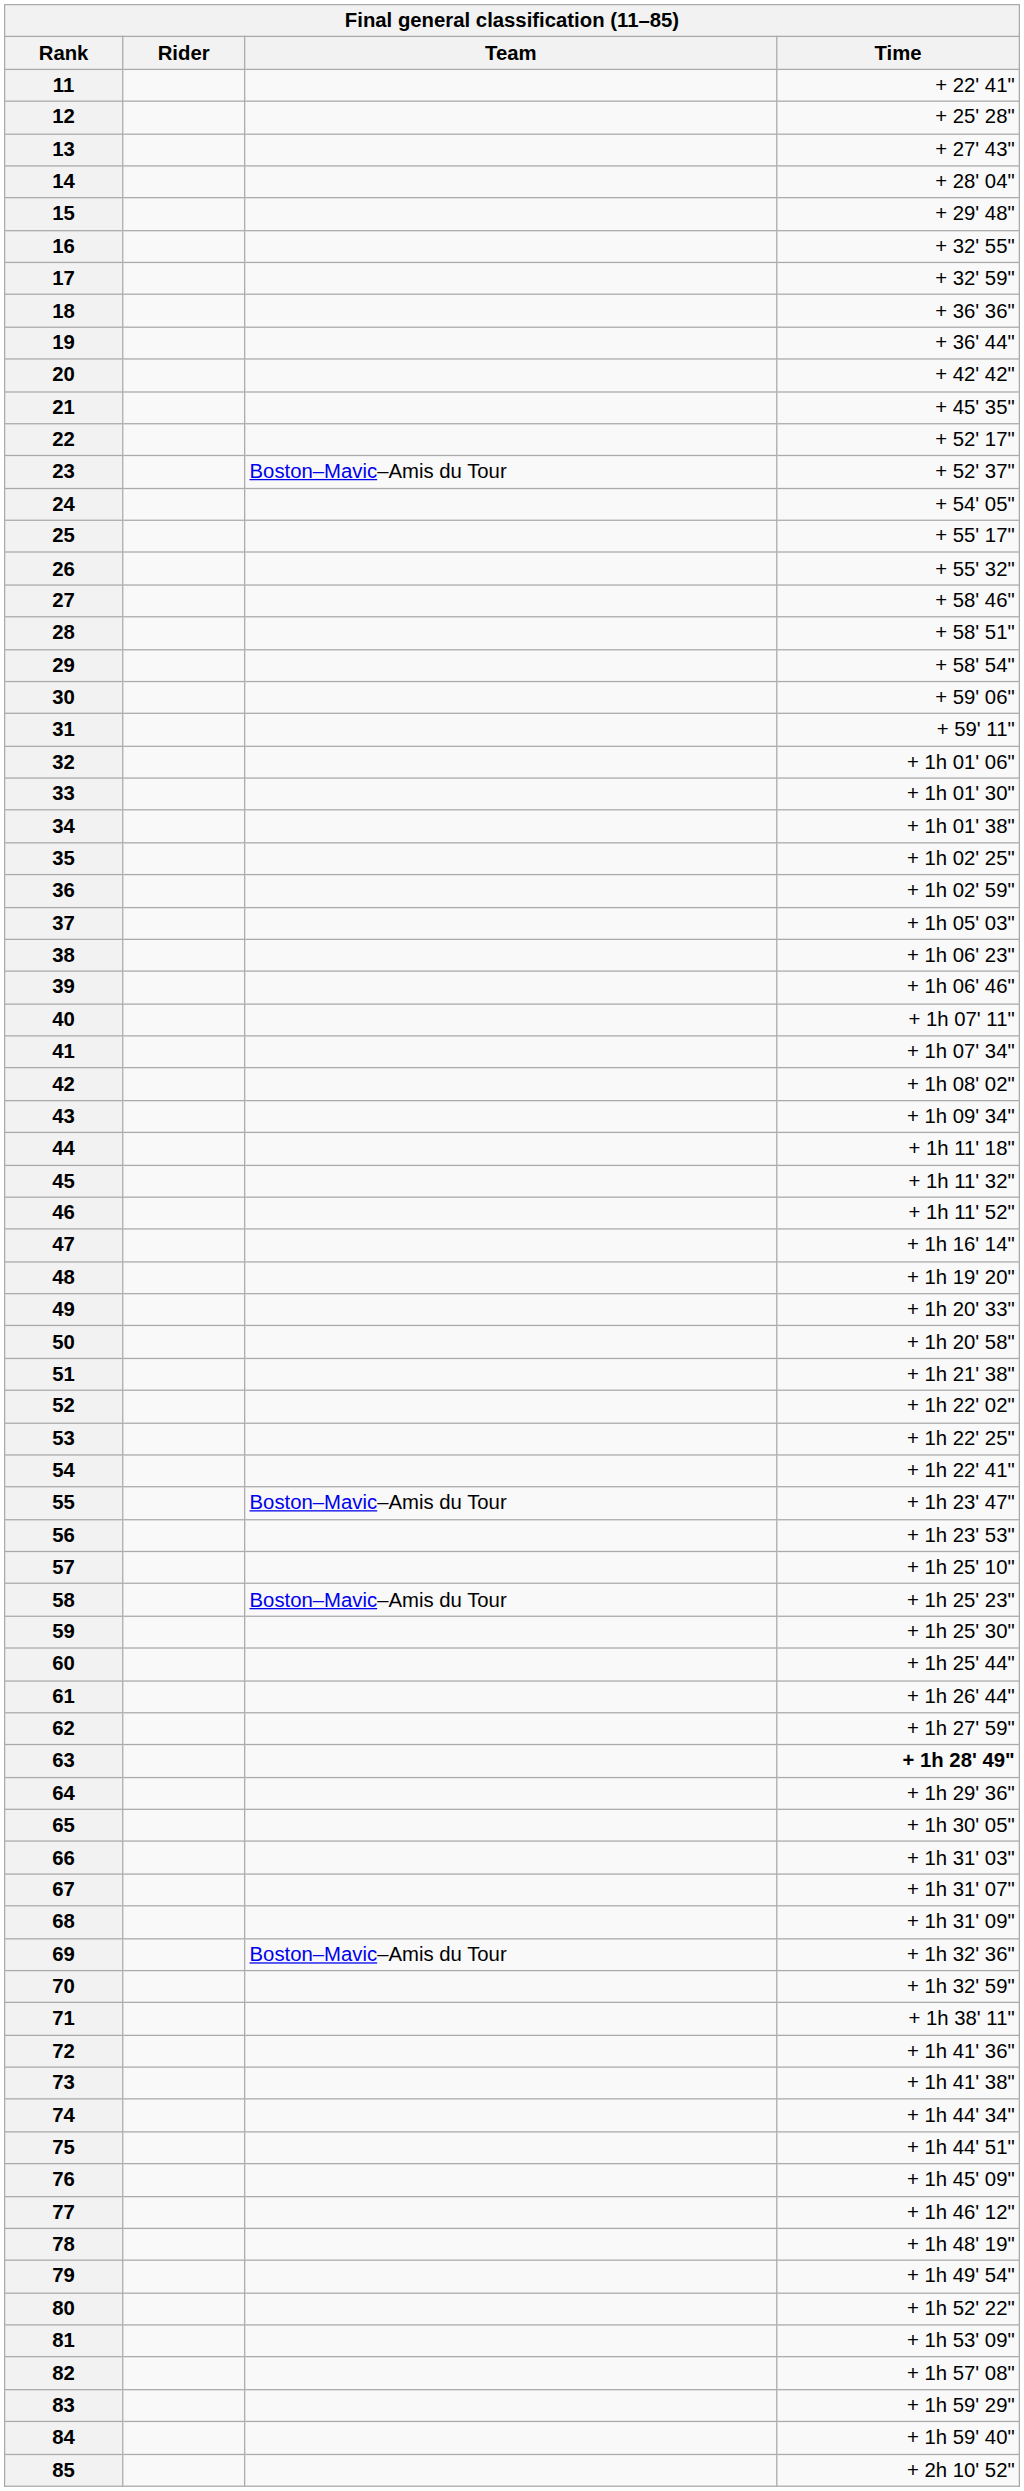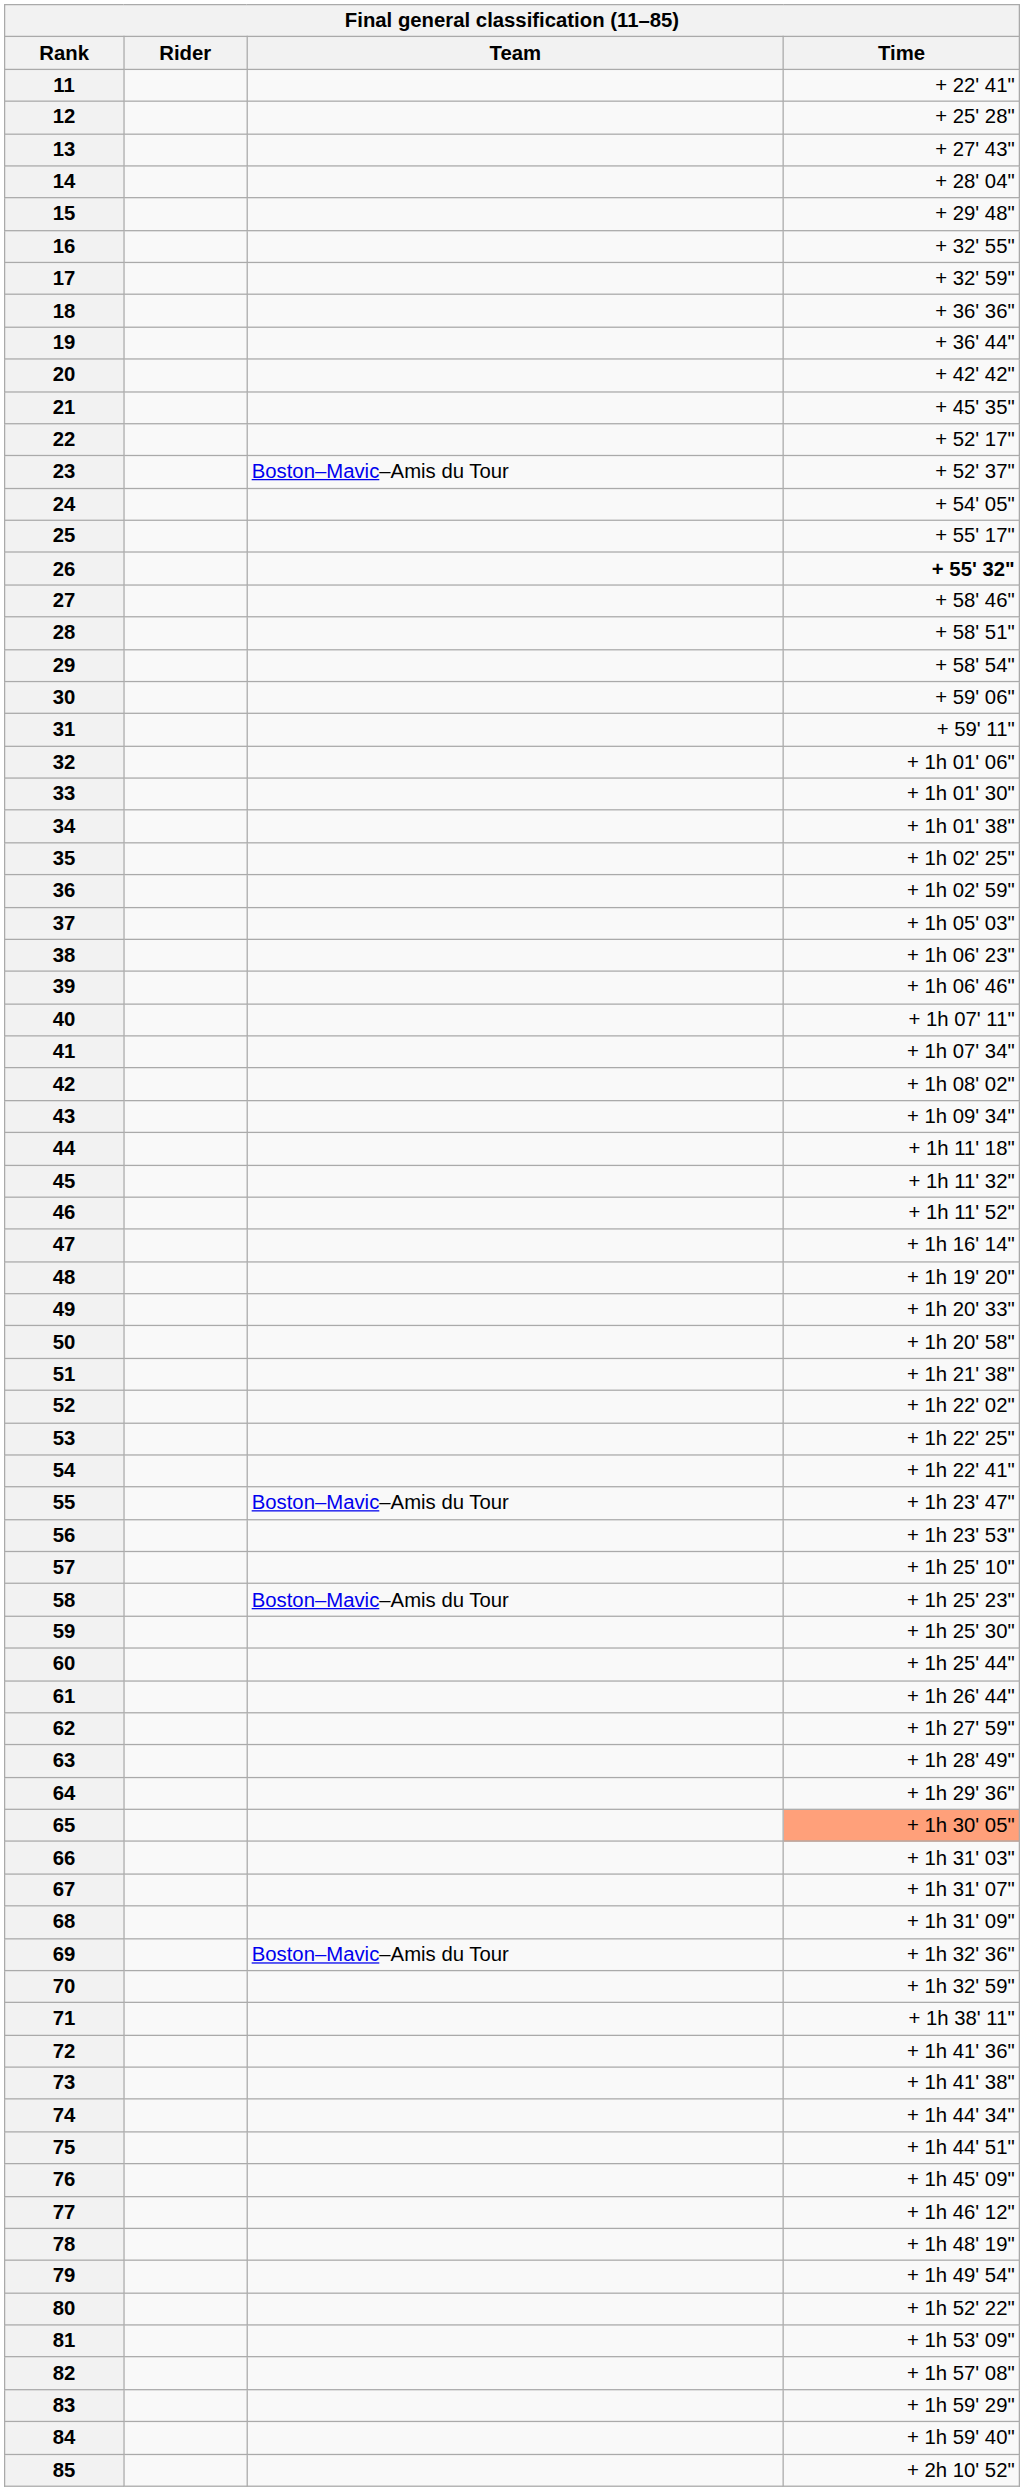26 | Time: normal -> bold
63 | Time: bold -> normal
65 | Time: no background -> lightsalmon background
